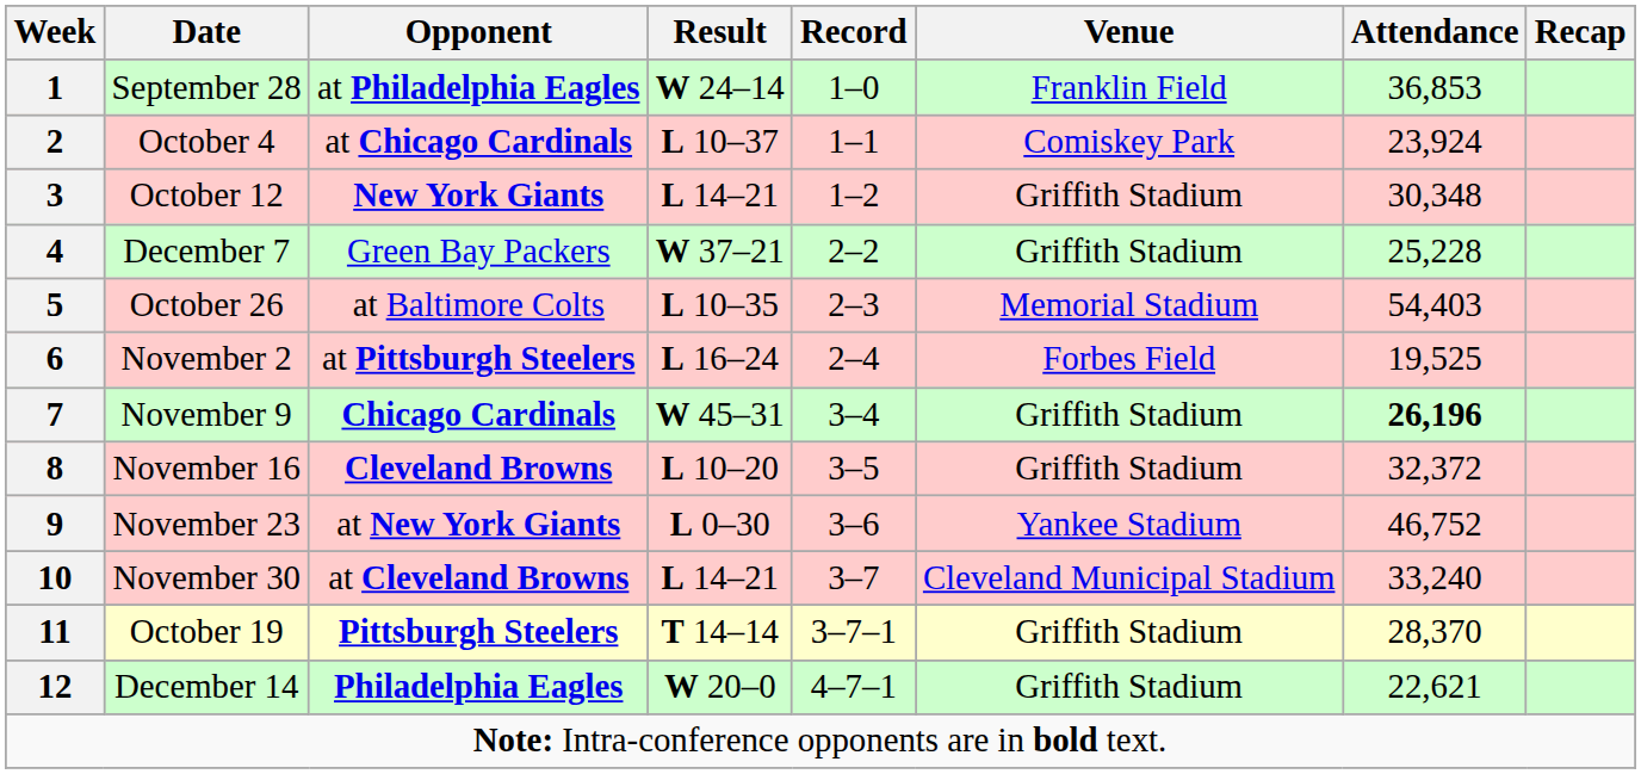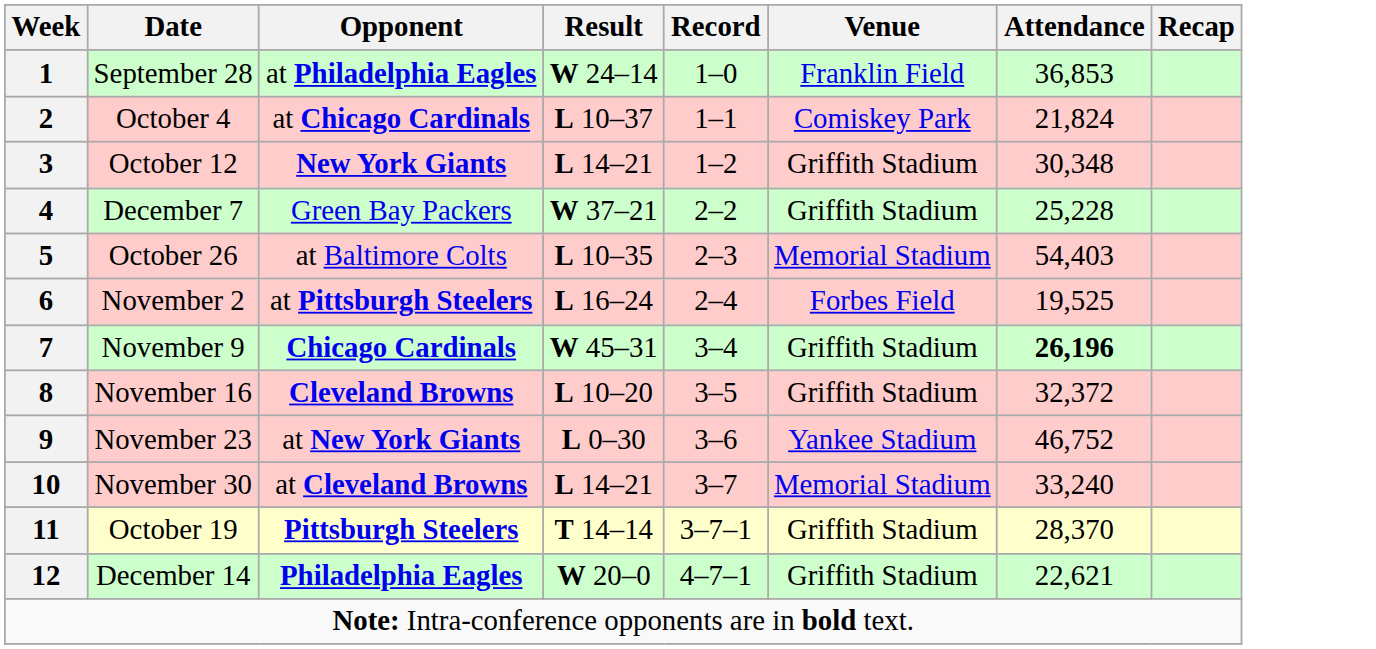2 | Attendance: 23,924 -> 21,824
10 | Venue: Cleveland Municipal Stadium -> Memorial Stadium
